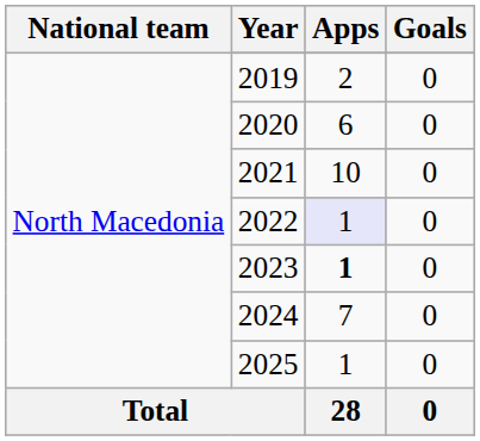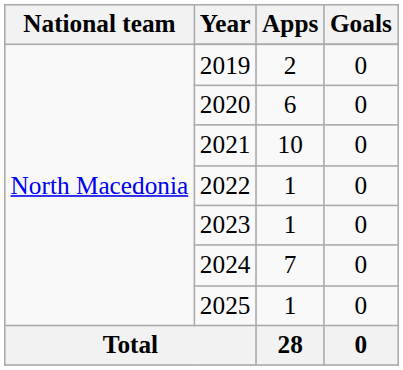2022 | Apps: lavender background -> no background
2023 | Apps: bold -> normal
